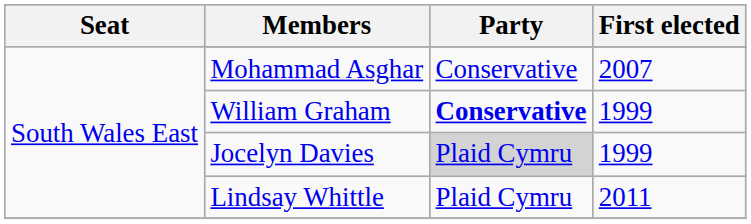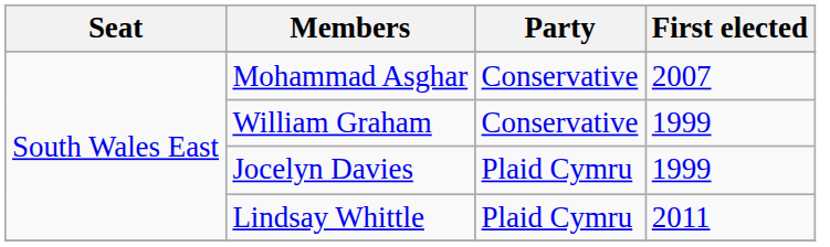William Graham | Party: bold -> normal
Jocelyn Davies | Party: lightgrey background -> no background
